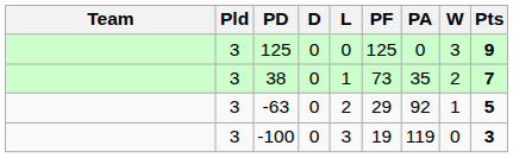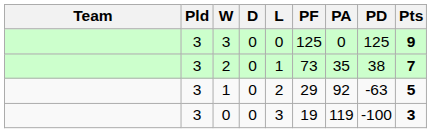columns swapped: W <-> PD
